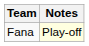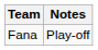Fana | Notes: lightyellow background -> no background
